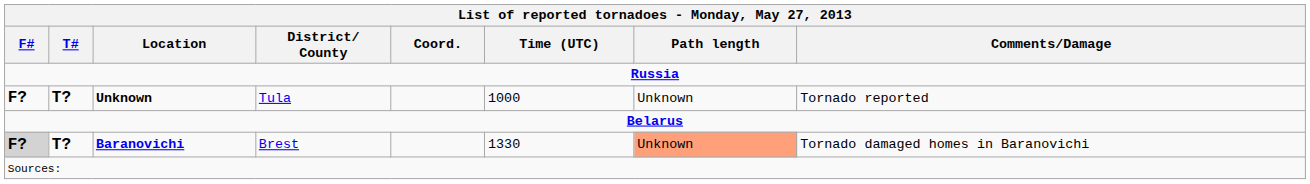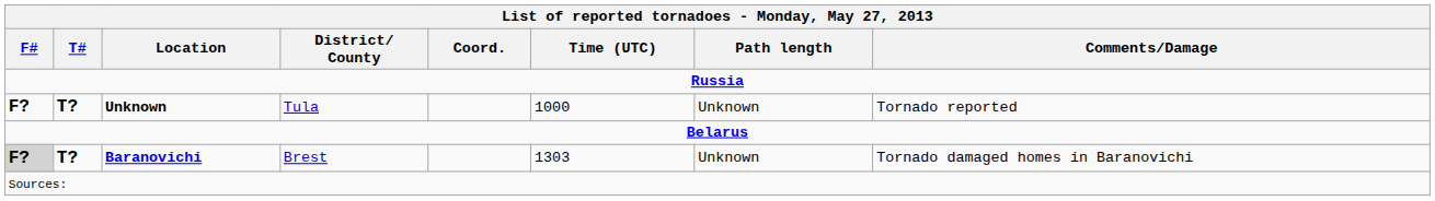Baranovichi | Time (UTC): 1330 -> 1303
Baranovichi | Path length: lightsalmon background -> no background
